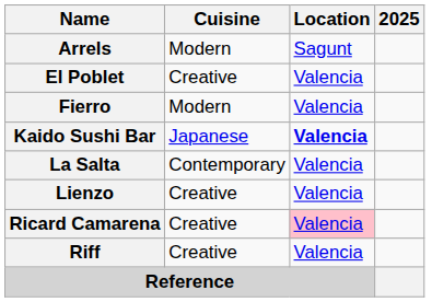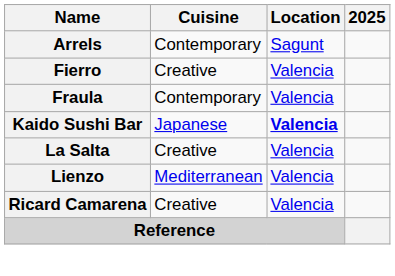Arrels | Cuisine: Modern -> Contemporary
- row: El Poblet | Creative | Valencia
Fierro | Cuisine: Modern -> Creative
+ row: Fraula | Contemporary | Valencia
La Salta | Cuisine: Contemporary -> Creative
Lienzo | Cuisine: Creative -> Mediterranean
Ricard Camarena | Location: pink background -> no background
- row: Riff | Creative | Valencia
